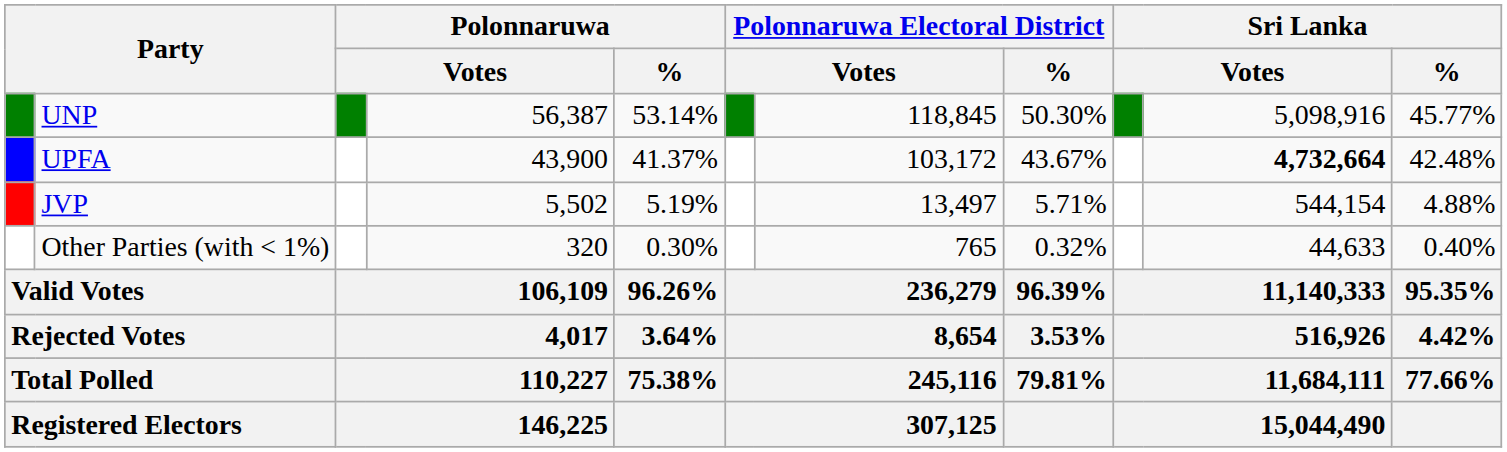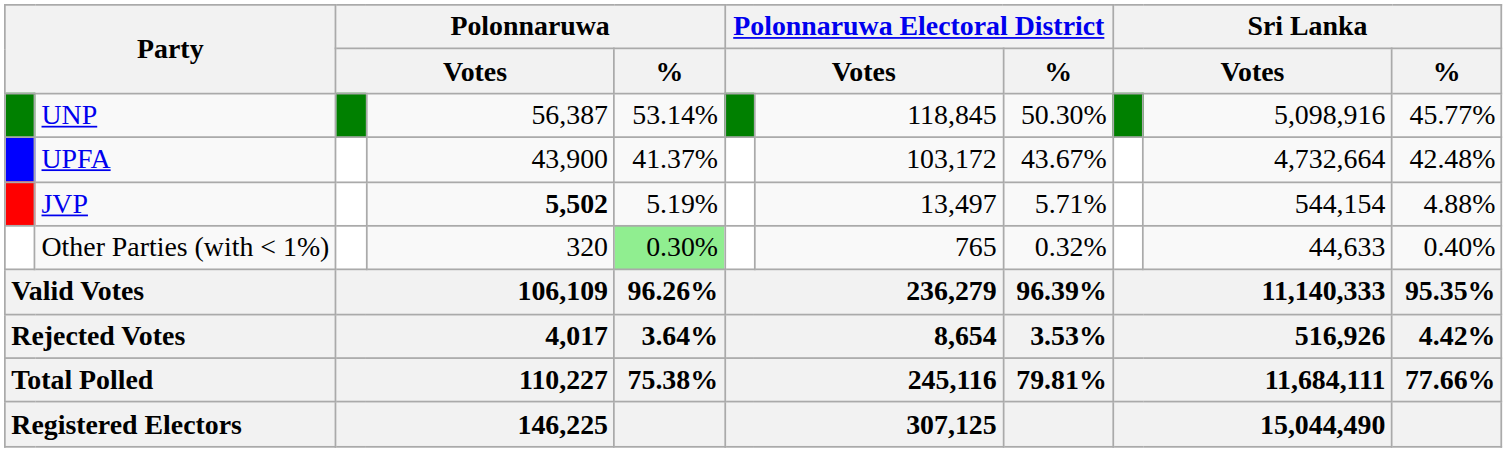UPFA | column 10: bold -> normal
JVP | column 4: normal -> bold
Other Parties (with < 1%) | Polonnaruwa / %: no background -> lightgreen background
